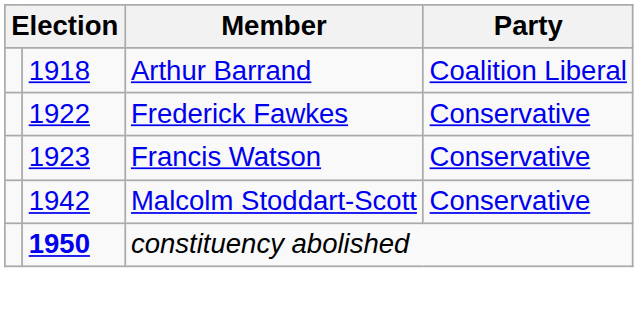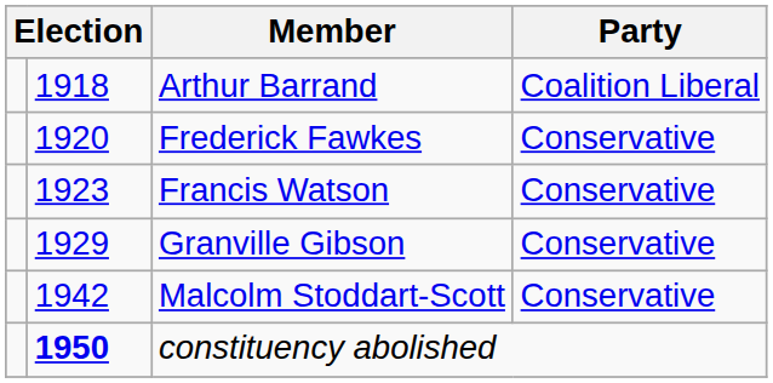Frederick Fawkes | column 2: 1922 -> 1920
+ row: 1929 | Granville Gibson | Conservative
